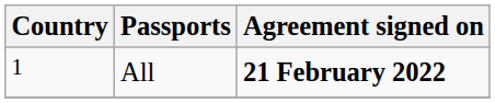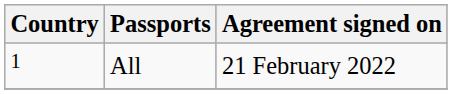row 2 | Agreement signed on: bold -> normal
